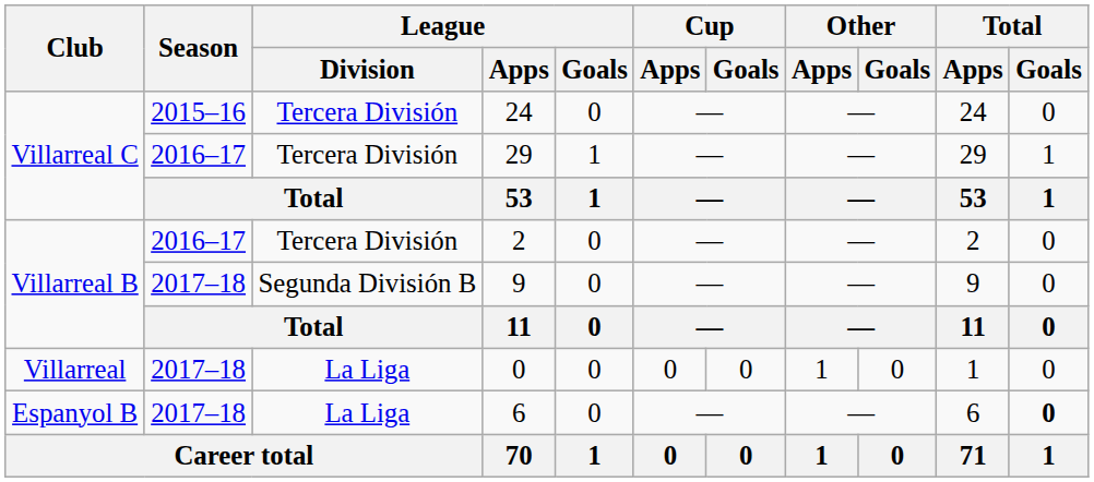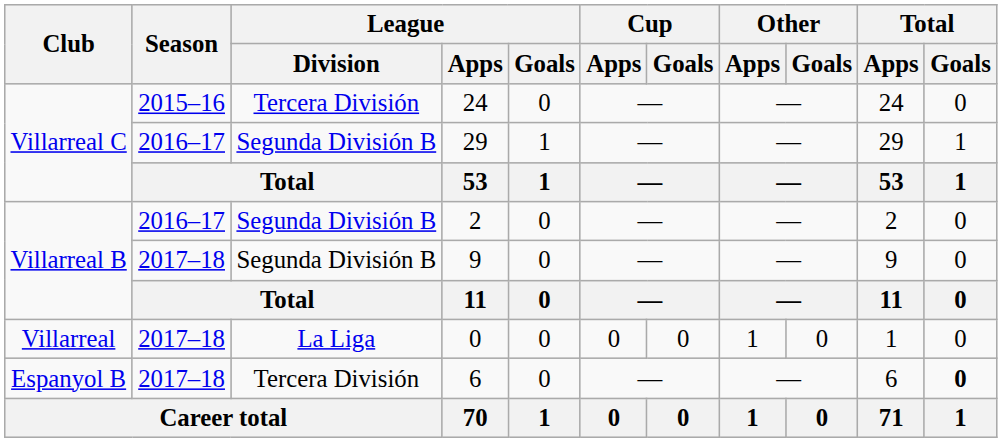row 4 | League / Division: Tercera División -> Segunda División B
row 6 | League / Division: Tercera División -> Segunda División B
row 10 | League / Division: La Liga -> Tercera División
